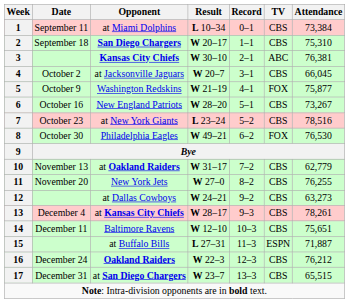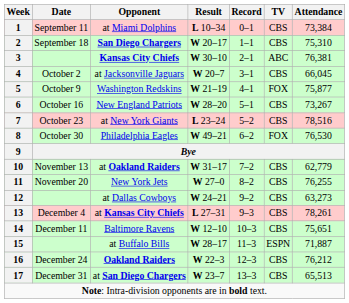13 | Result: W 28–17 -> L 27–31
15 | Result: L 27–31 -> W 28–17
17 | Attendance: 65,515 -> 65,513
